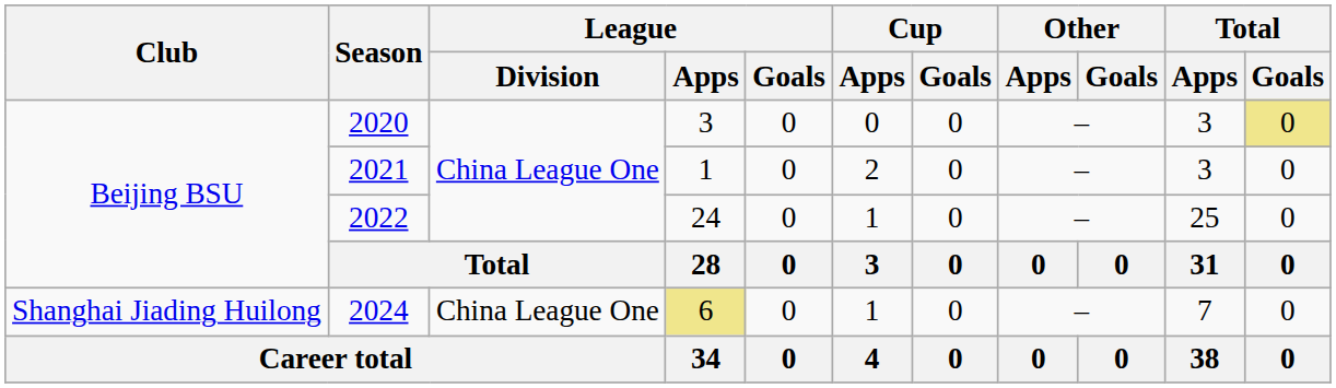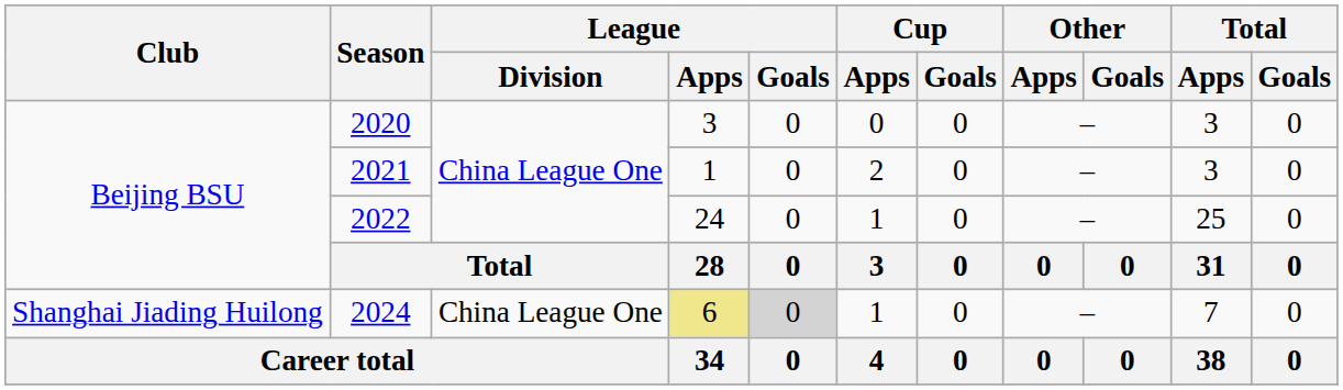2020 | Total / Goals: khaki background -> no background
2024 | League / Goals: no background -> lightgrey background
